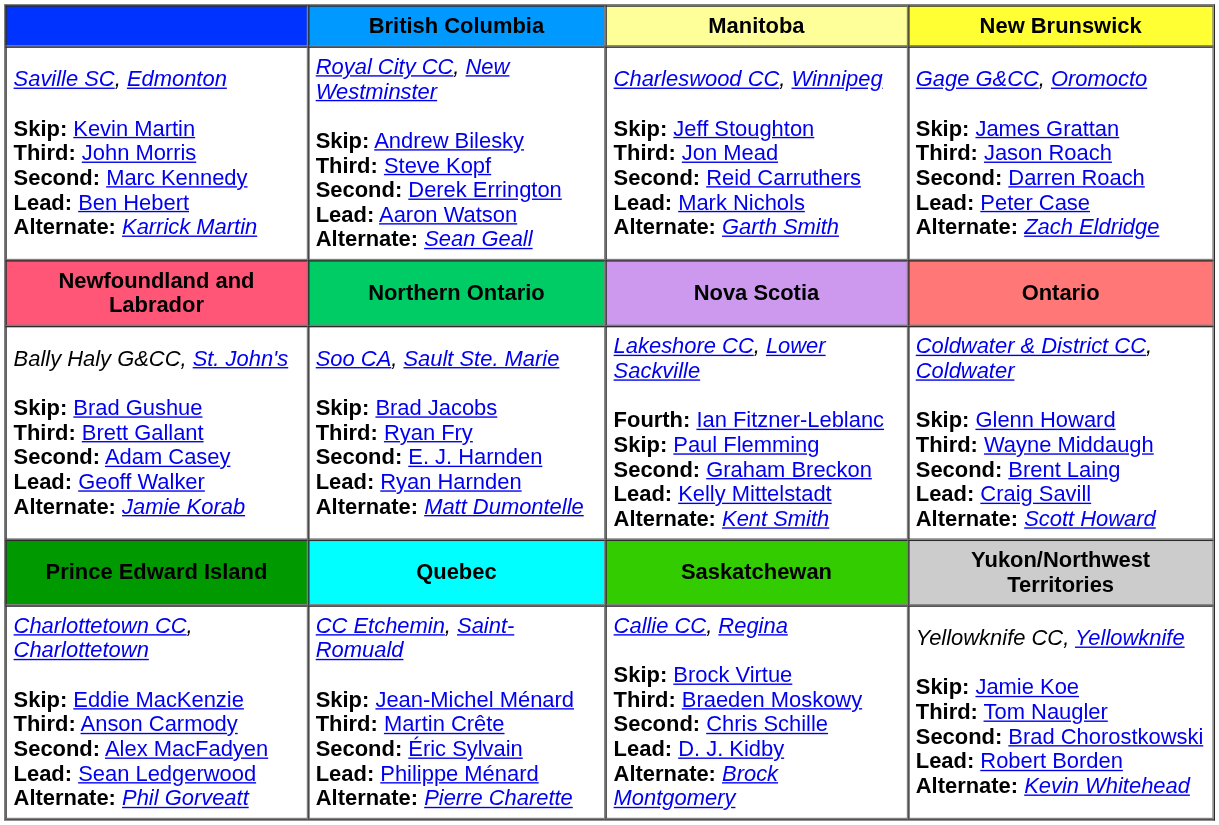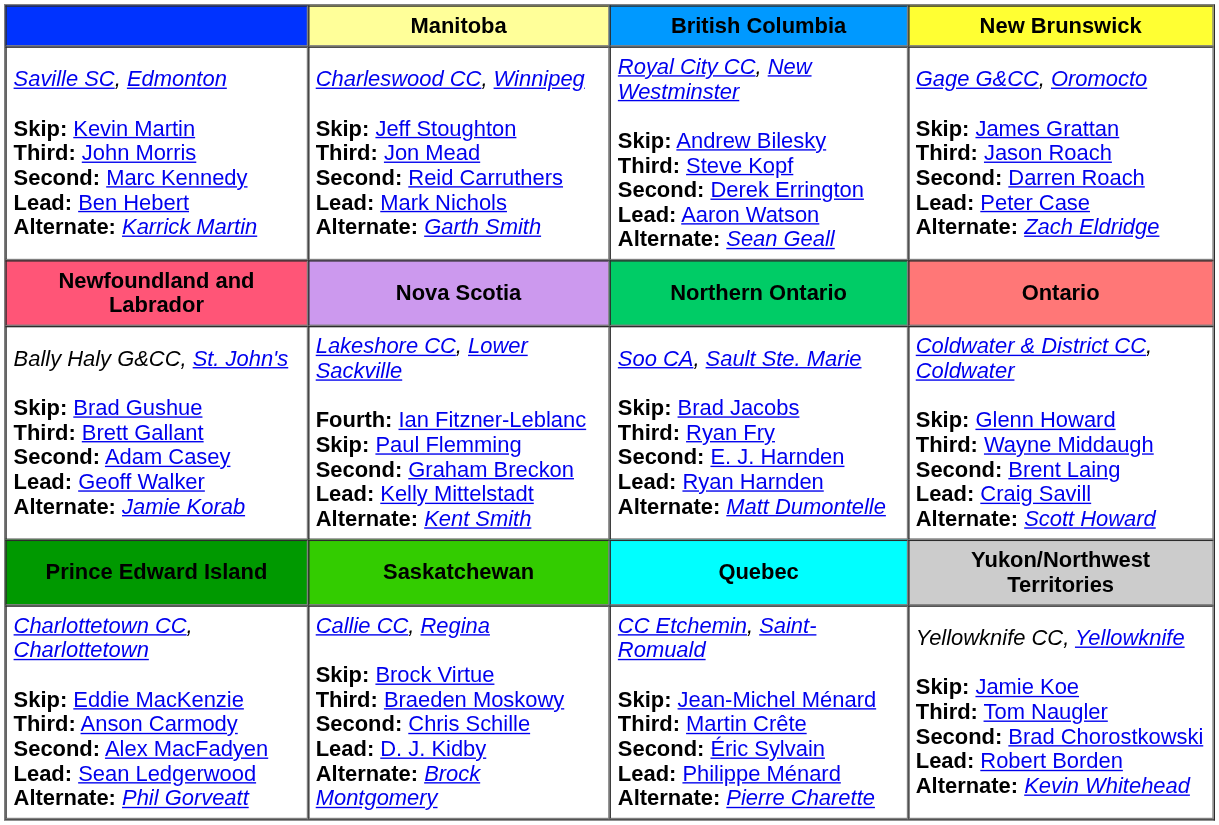columns swapped: British Columbia <-> Manitoba
